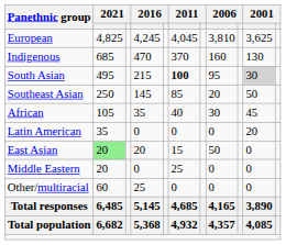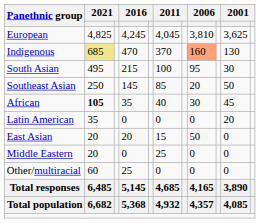Indigenous | column 2: no background -> khaki background
Indigenous | column 8: no background -> lightsalmon background
South Asian | column 6: bold -> normal
South Asian | column 10: lightgrey background -> no background
African | column 2: normal -> bold
East Asian | column 2: lightgreen background -> no background
